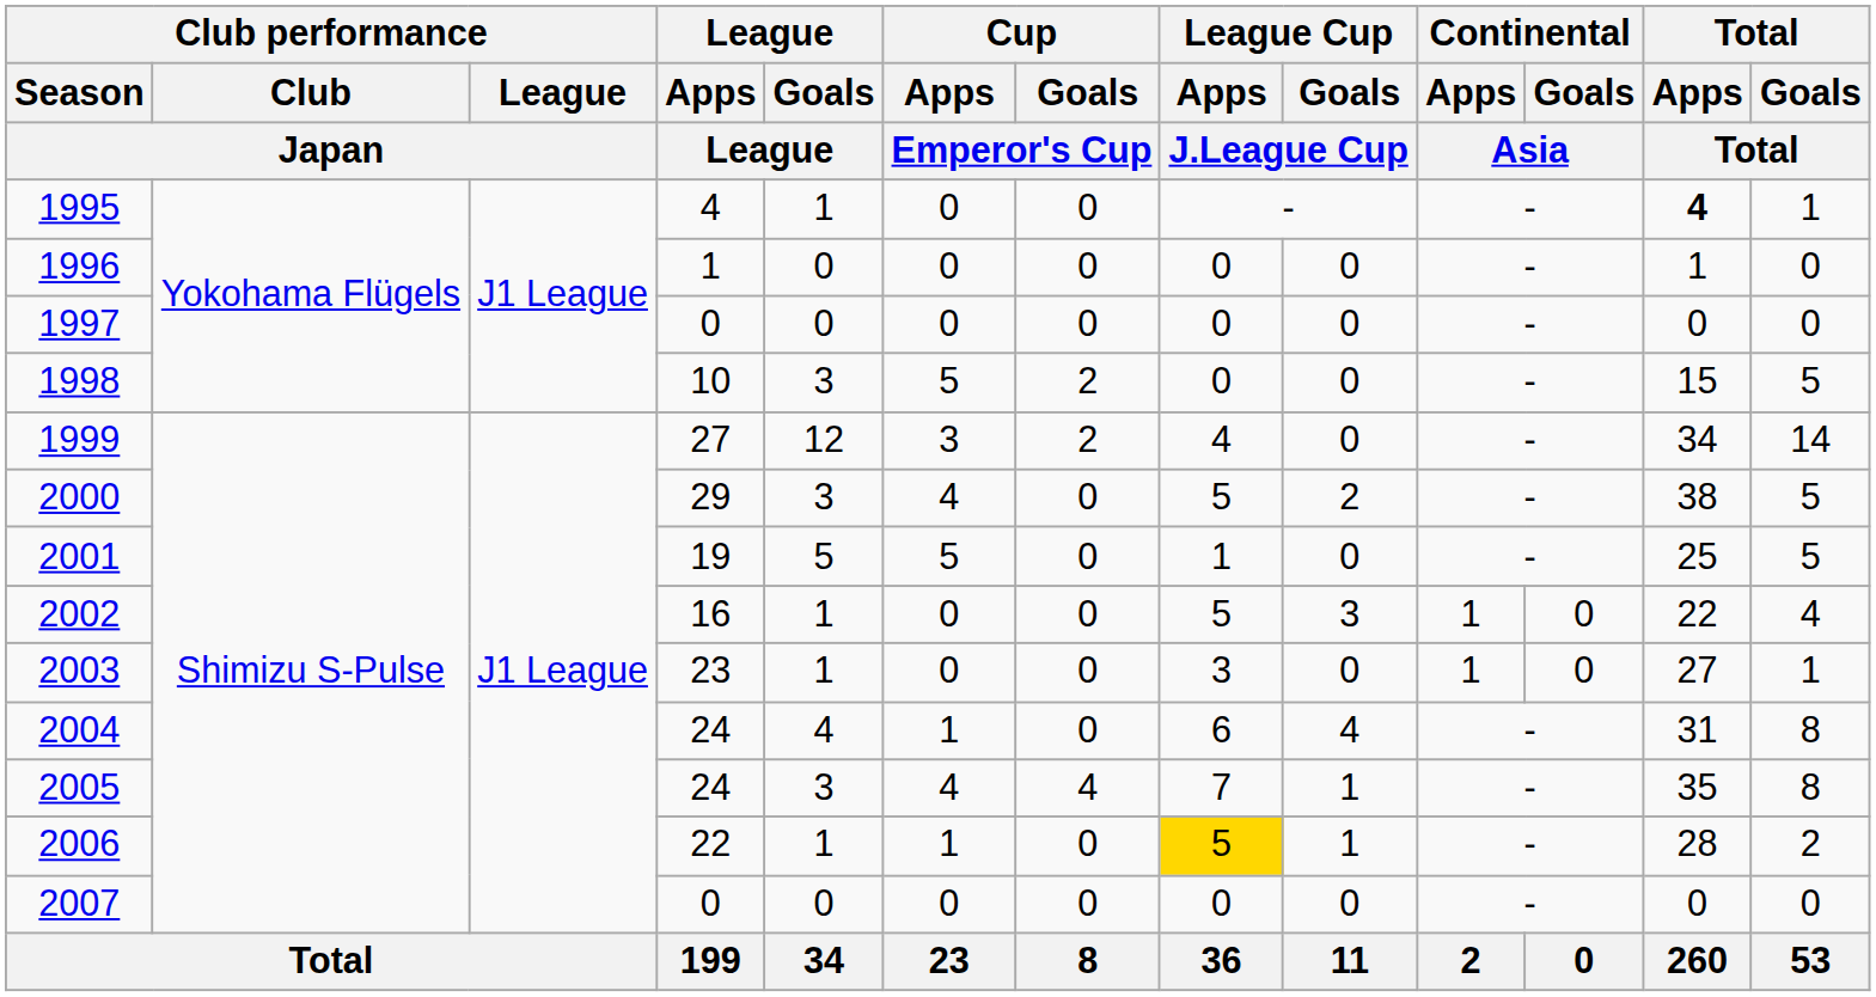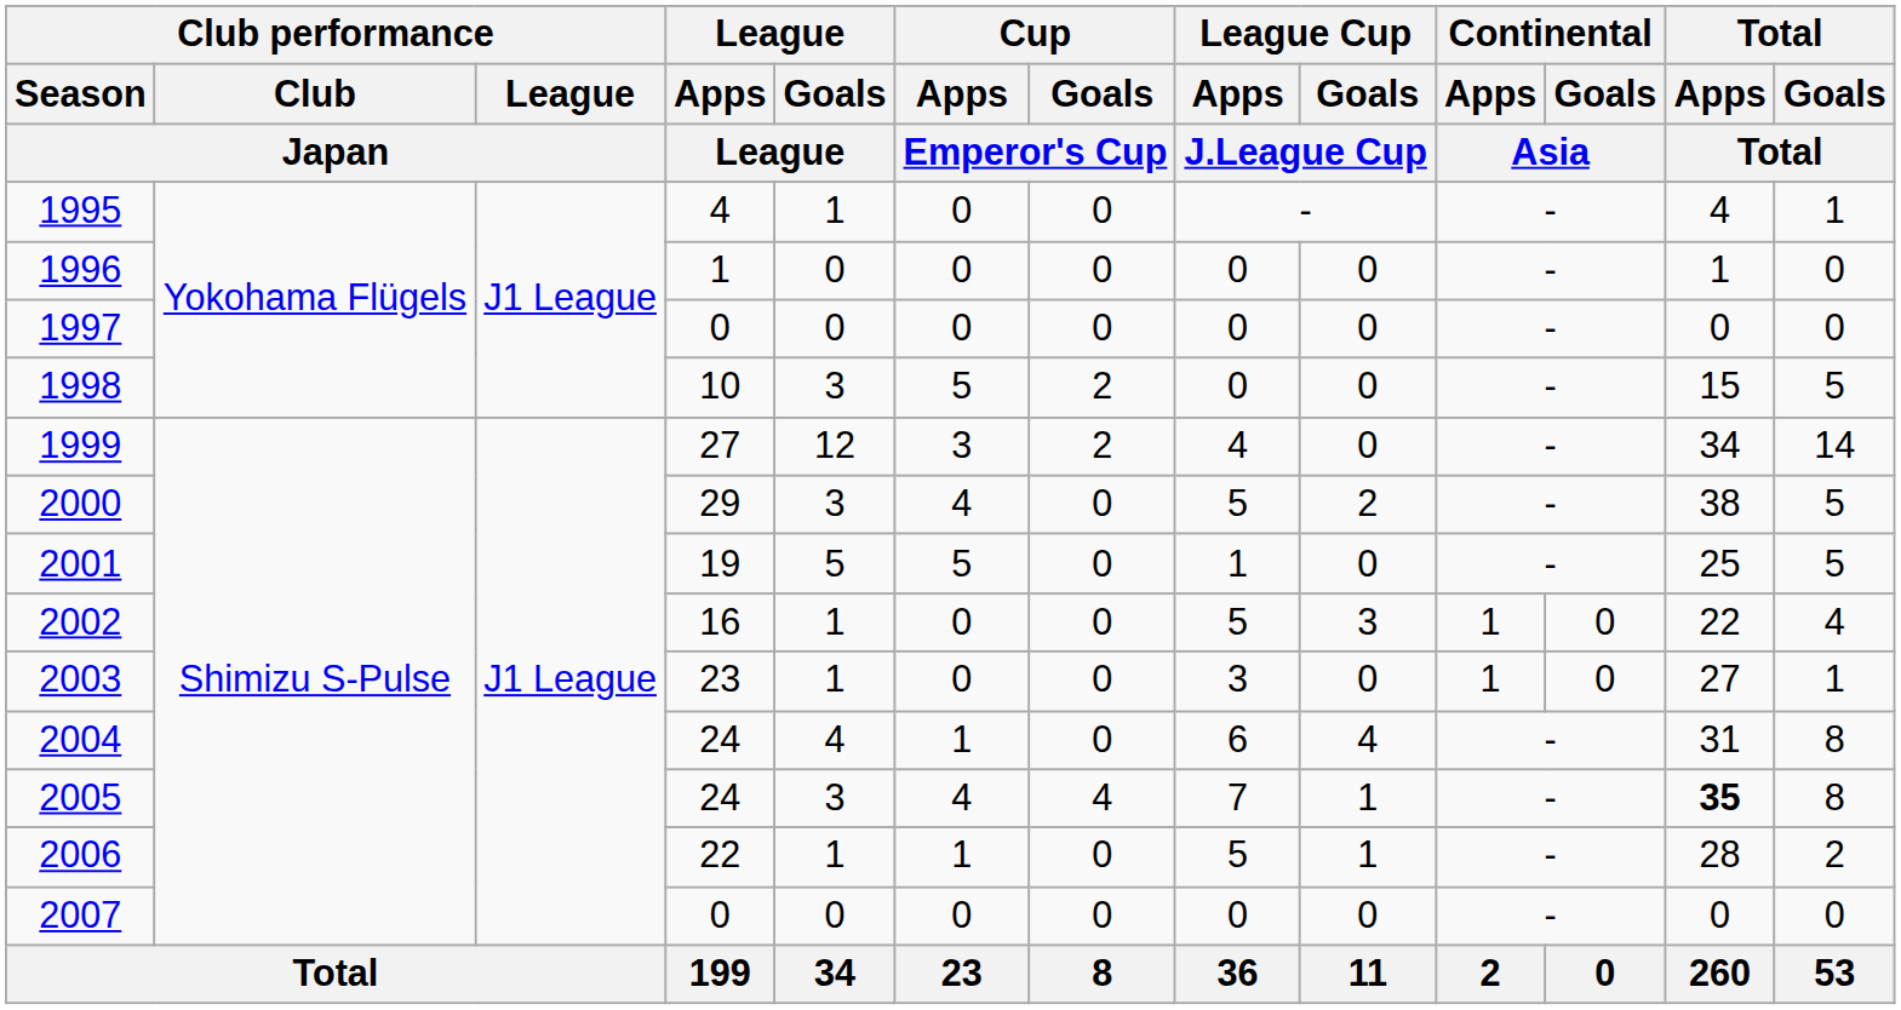1995 | Total / Apps / Total: bold -> normal
2005 | Total / Apps / Total: normal -> bold
2006 | League Cup / Apps / J.League Cup: gold background -> no background
